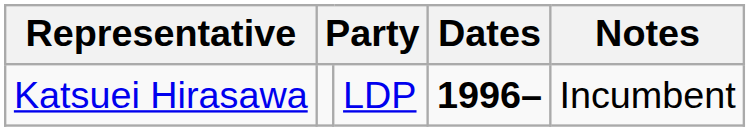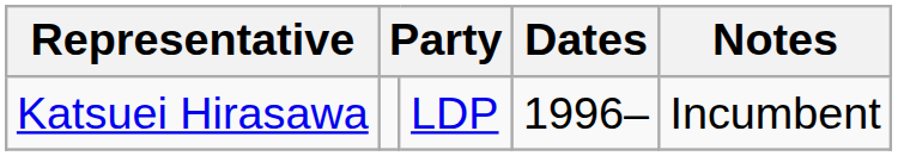Katsuei Hirasawa | Dates: bold -> normal
